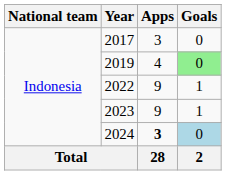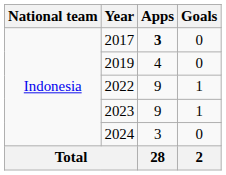2017 | Apps: normal -> bold
2019 | Goals: lightgreen background -> no background
2024 | Apps: bold -> normal
2024 | Goals: lightblue background -> no background
